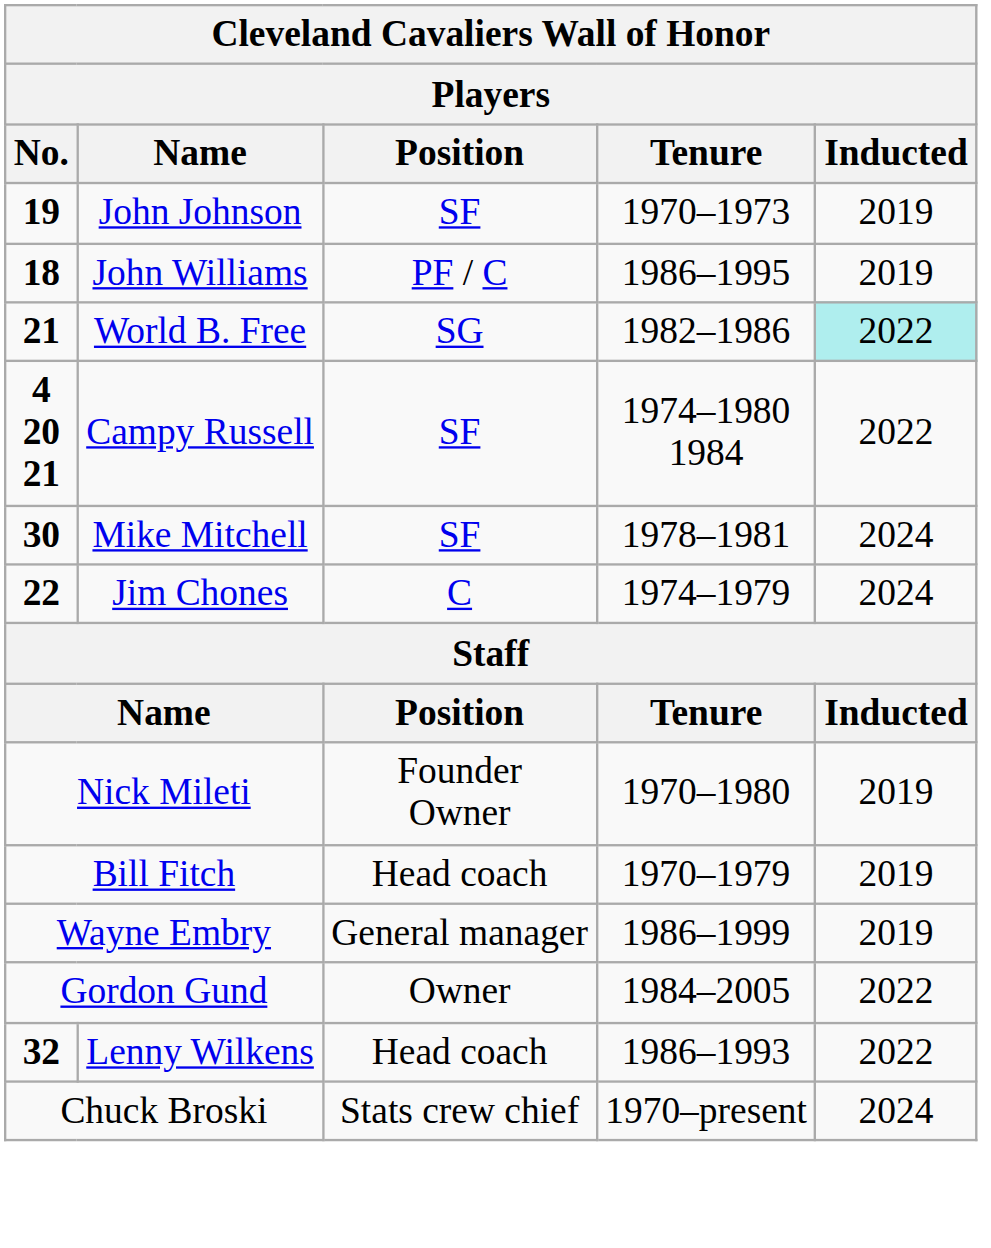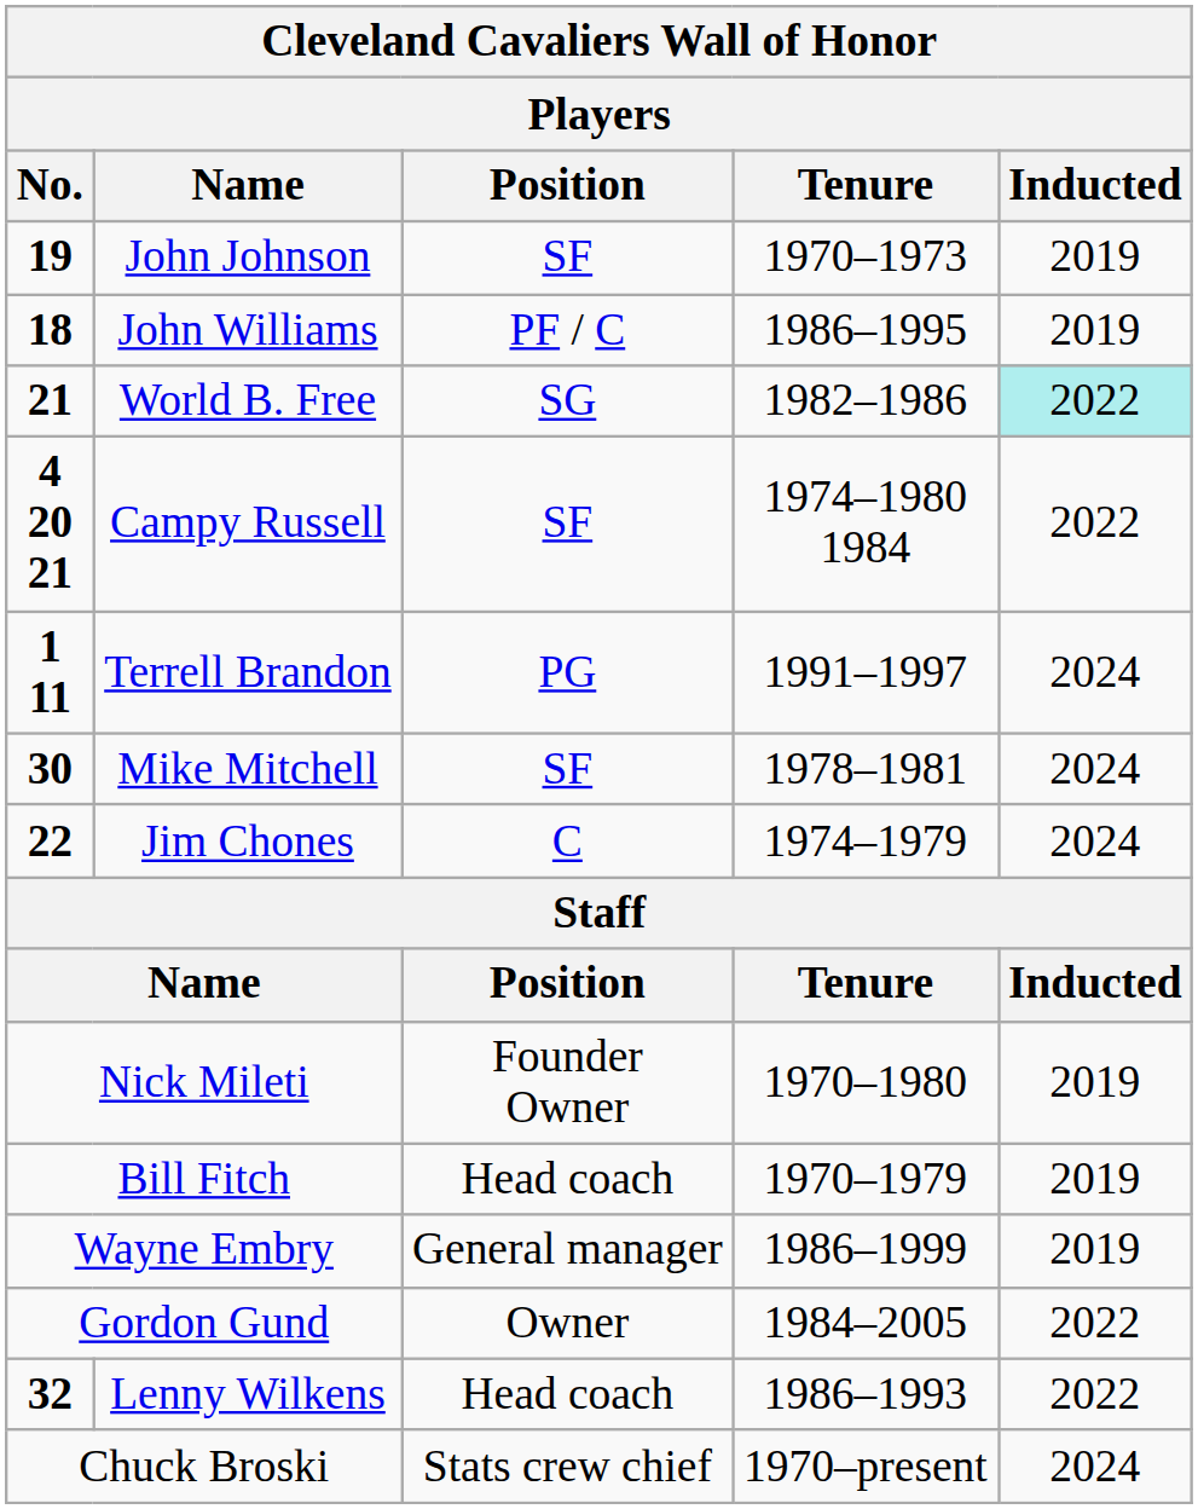+ row: 1 11 | Terrell Brandon | PG | 1991–1997 | 2024
